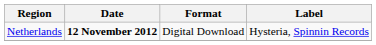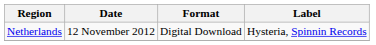Netherlands | Date: bold -> normal
